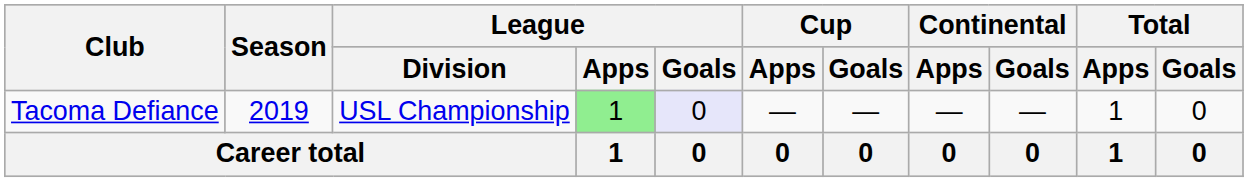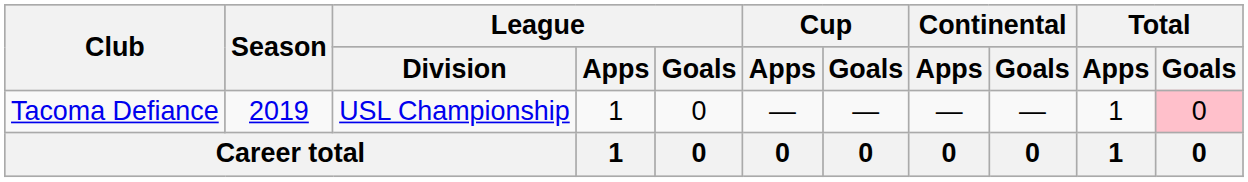Tacoma Defiance | League / Apps: lightgreen background -> no background
Tacoma Defiance | League / Goals: lavender background -> no background
Tacoma Defiance | Total / Goals: no background -> pink background
